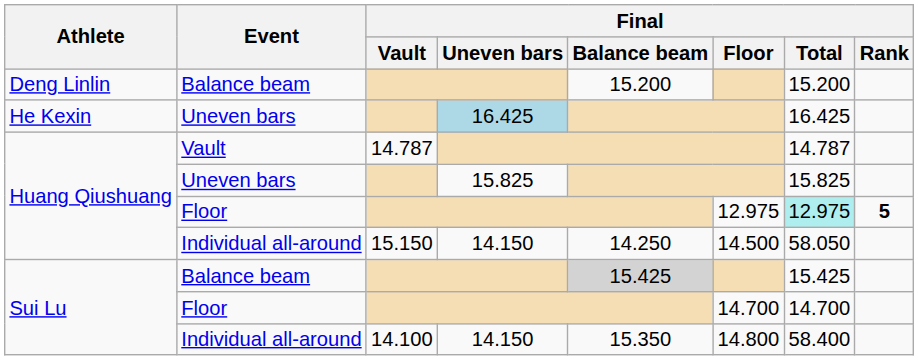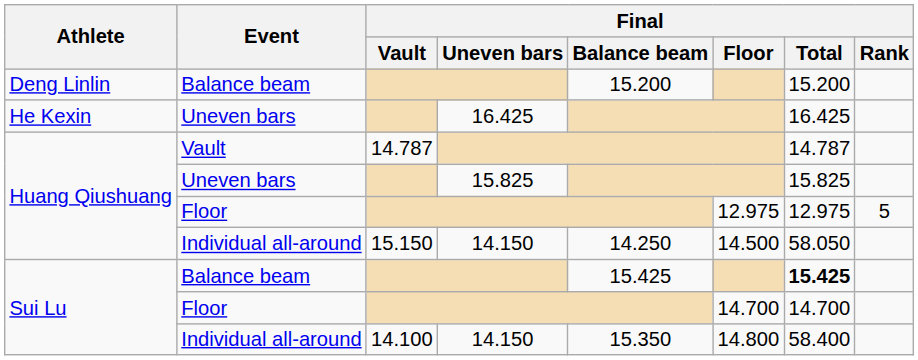He Kexin / Uneven bars | Final / Uneven bars: lightblue background -> no background
Huang Qiushuang / Floor | Final / Total: paleturquoise background -> no background
Huang Qiushuang / Floor | Final / Rank: bold -> normal
Sui Lu / Balance beam | Final / Balance beam: lightgrey background -> no background
Sui Lu / Balance beam | Final / Total: normal -> bold
